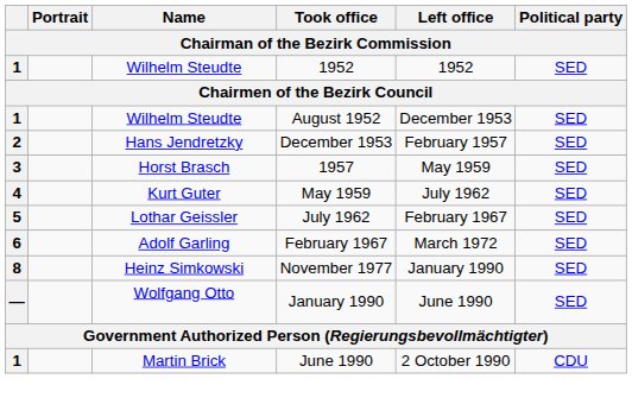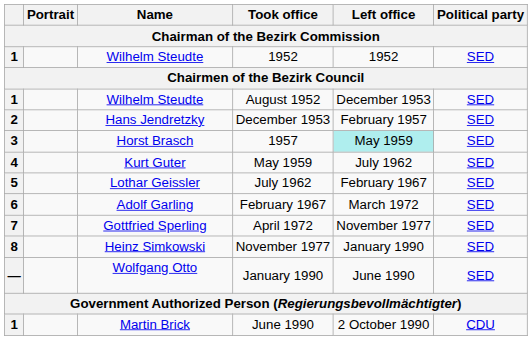1957 | Left office: no background -> paleturquoise background
+ row: 7 | Gottfried Sperling | April 1972 | November 1977 | SED
